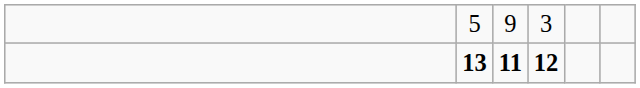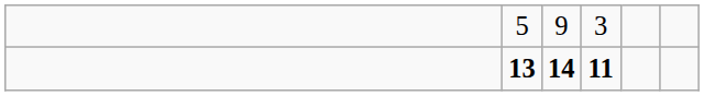row 2 | column 3: 11 -> 14
row 2 | column 4: 12 -> 11
